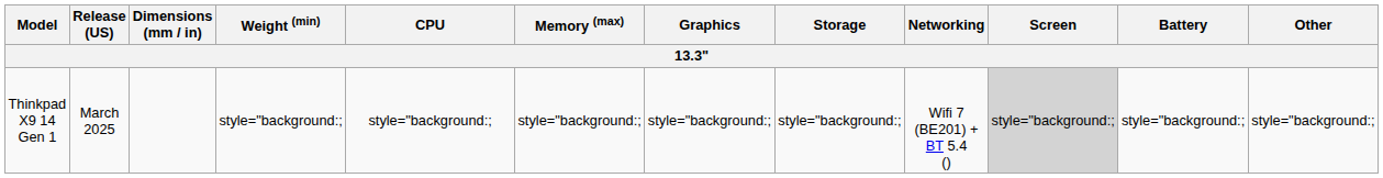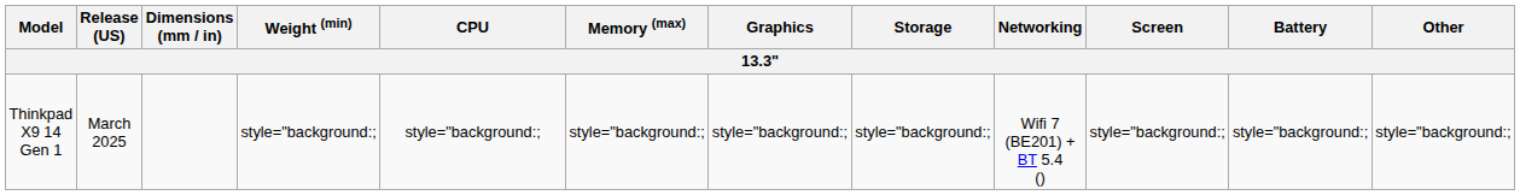Thinkpad X9 14 Gen 1 | Screen: lightgrey background -> no background
